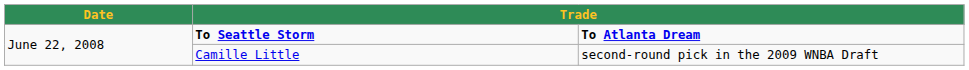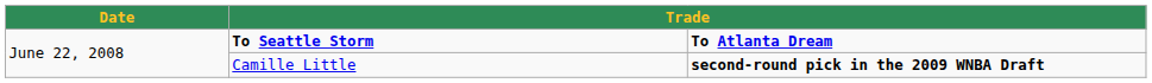Camille Little | column 3: normal -> bold
